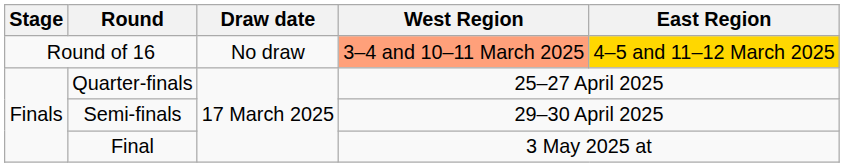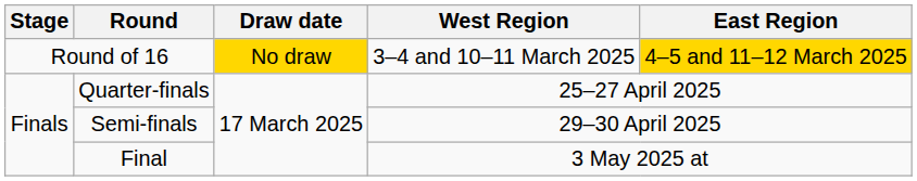Round of 16 | Draw date: no background -> gold background
Round of 16 | West Region: lightsalmon background -> no background
